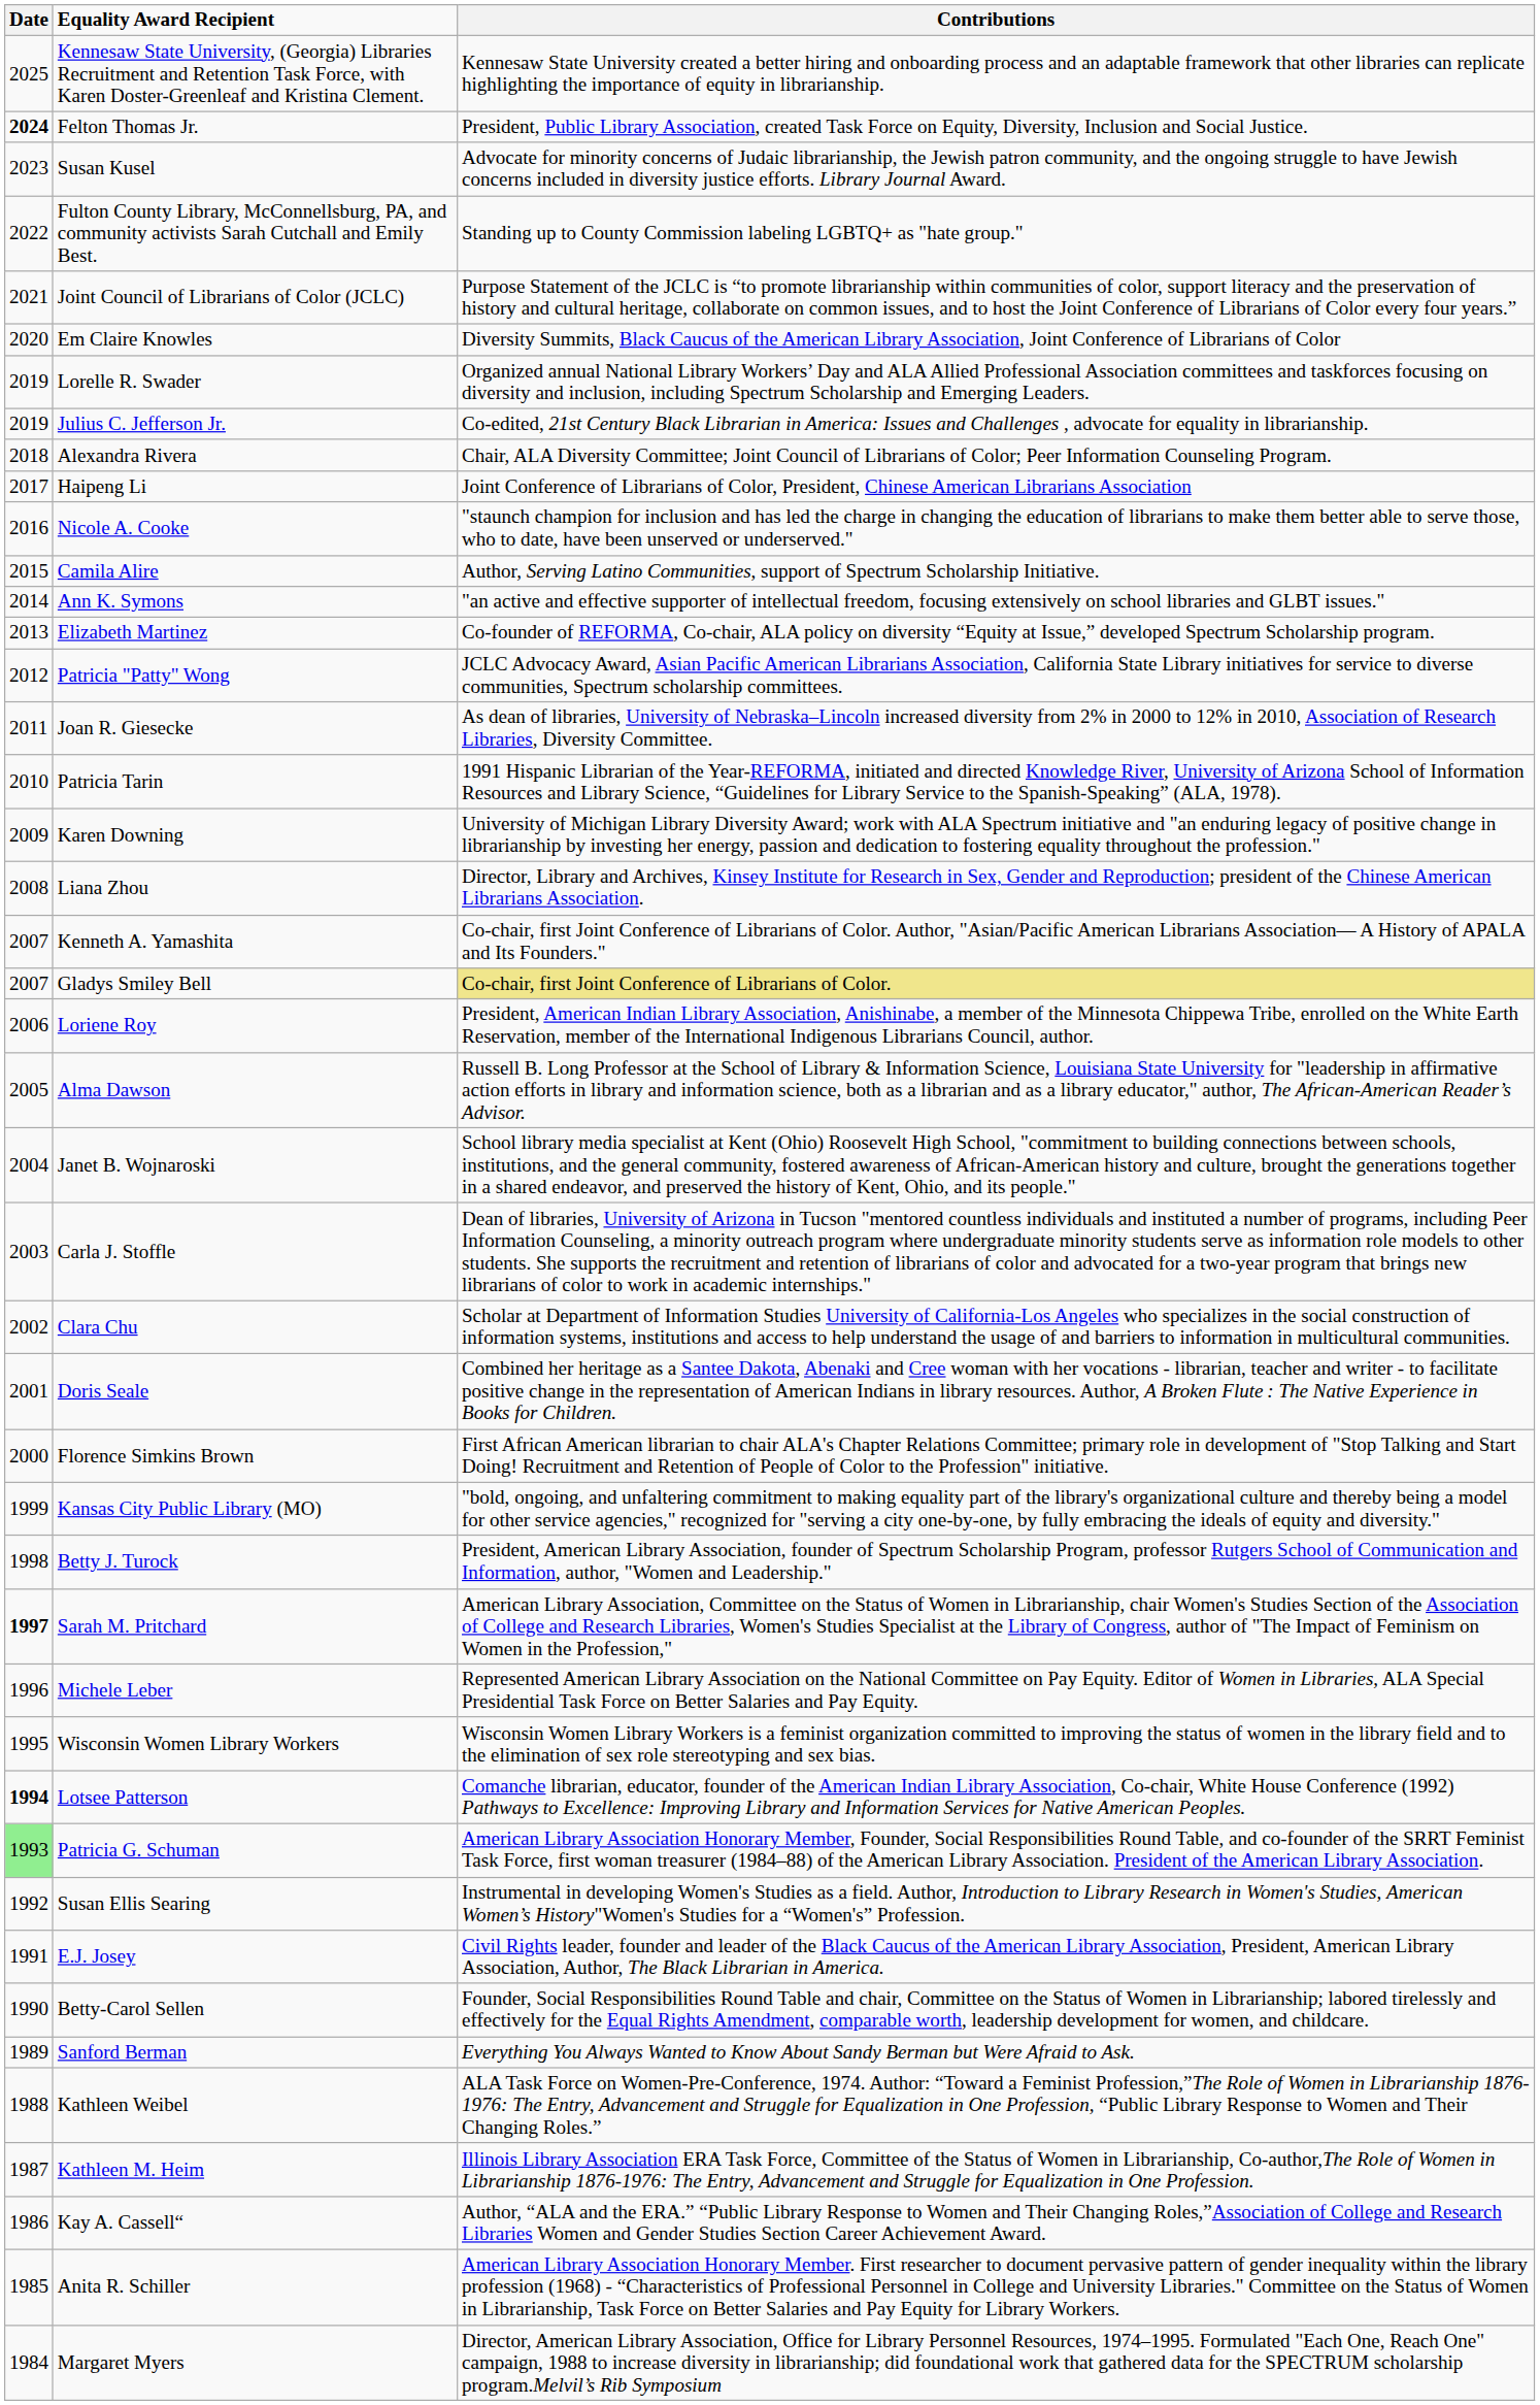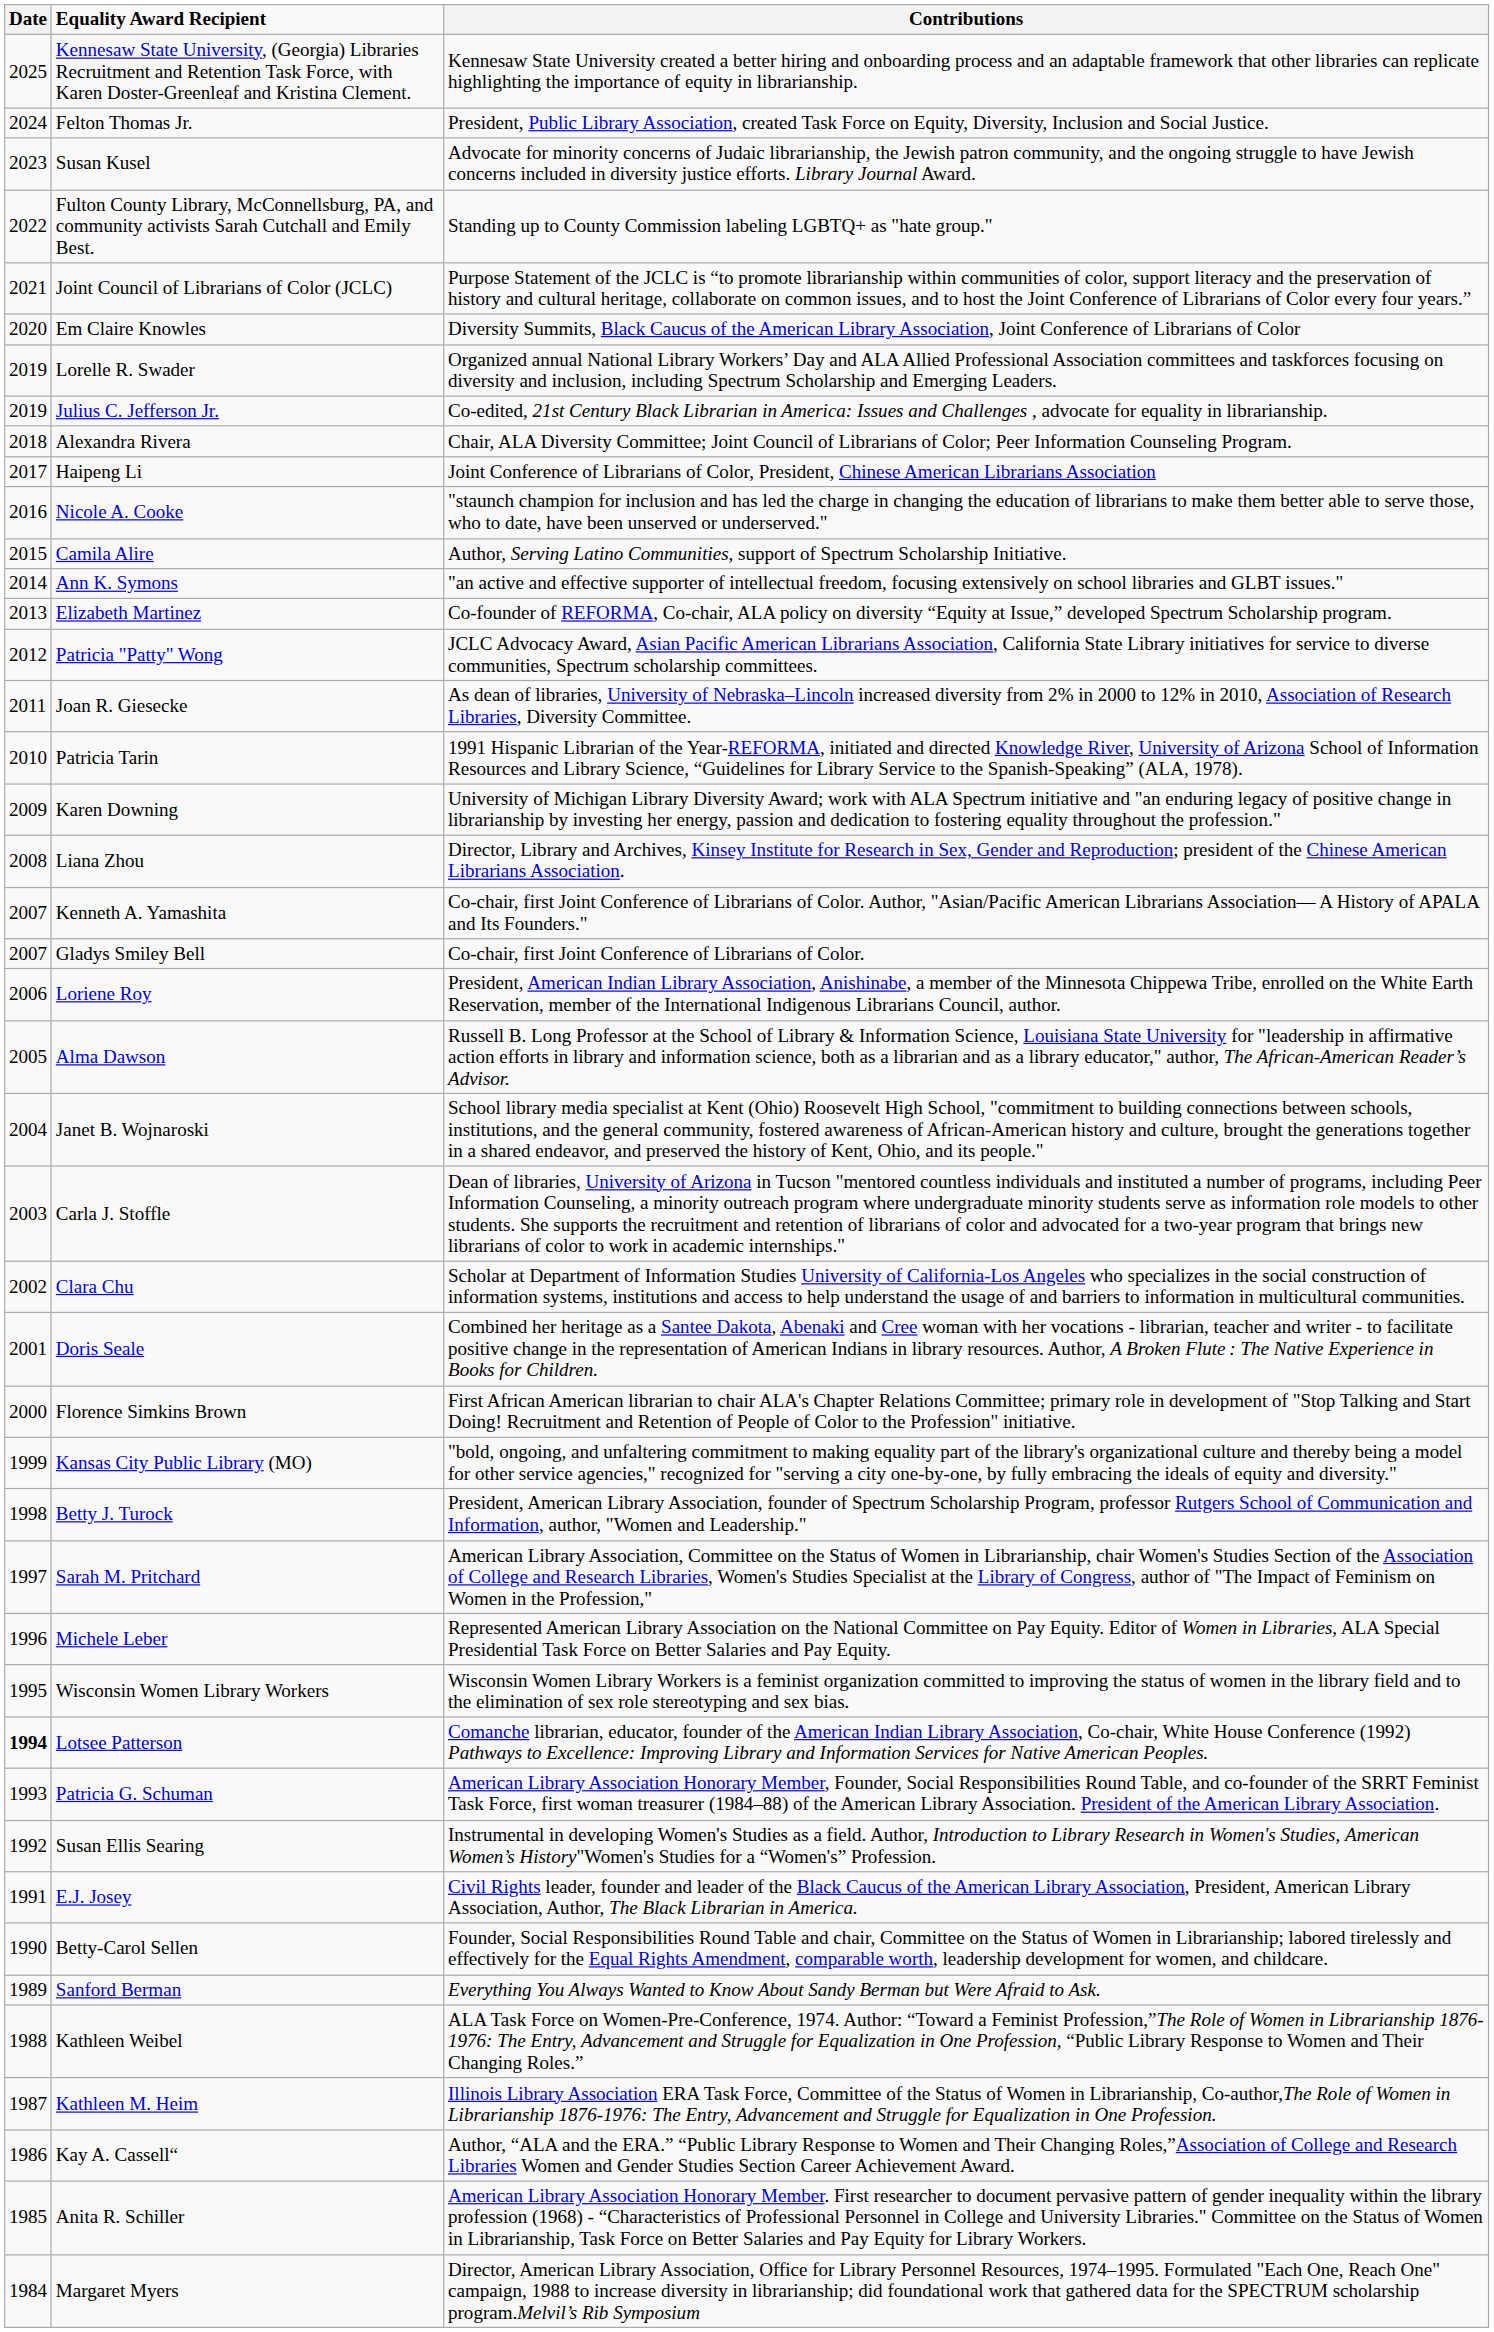Felton Thomas Jr. | Date: bold -> normal
Gladys Smiley Bell | Contributions: khaki background -> no background
Sarah M. Pritchard | Date: bold -> normal
Patricia G. Schuman | Date: lightgreen background -> no background
